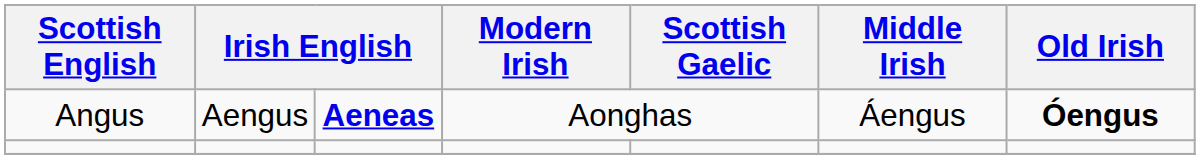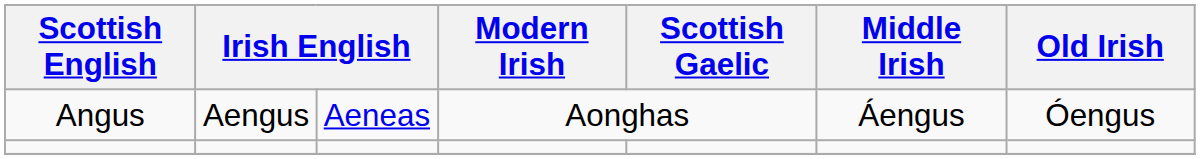Angus | column 3: bold -> normal
Angus | Old Irish: bold -> normal
